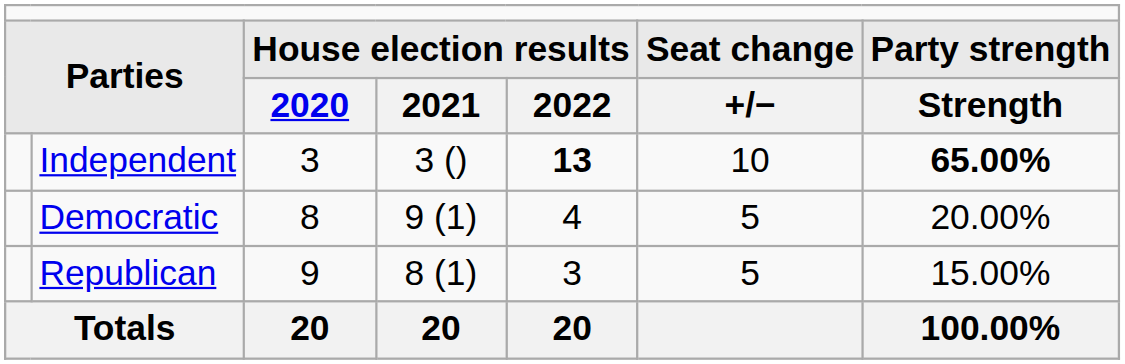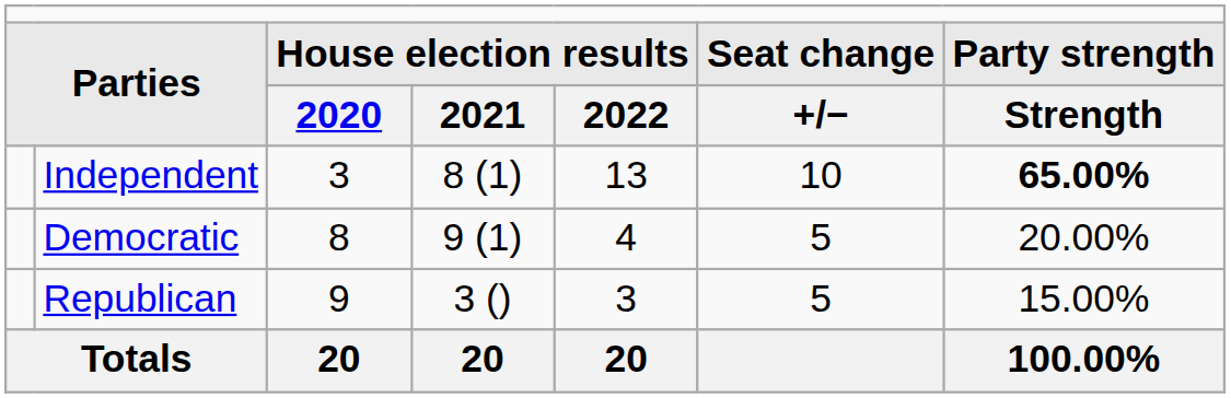Independent | column 4: 3 () -> 8 (1)
Independent | column 5: bold -> normal
Republican | column 4: 8 (1) -> 3 ()
